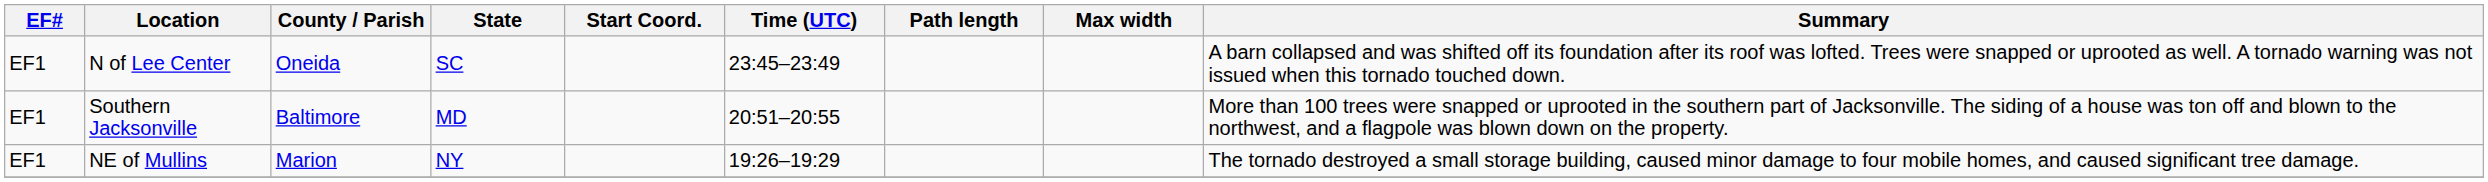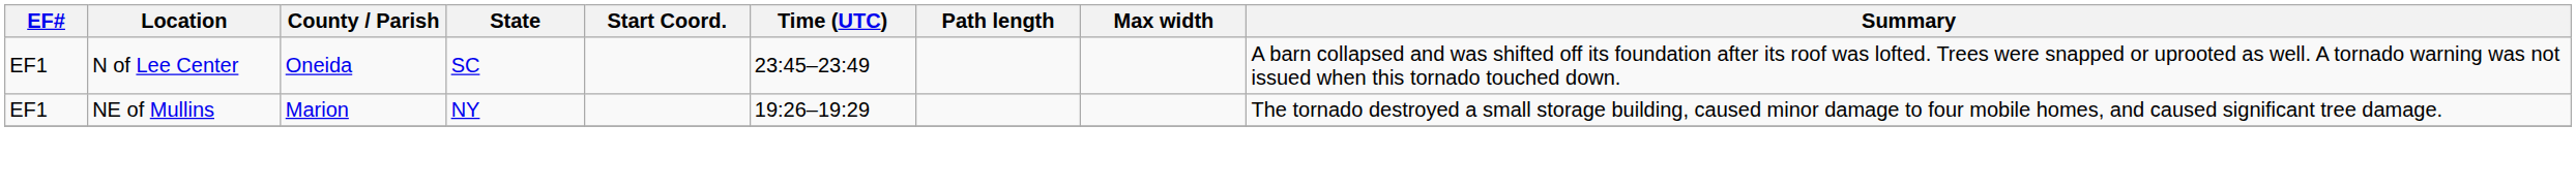- row: EF1 | Southern Jacksonville | Baltimore | MD | 20:51–20:55 | More than 100 trees were snapped or uprooted in the southern part of Jacksonville. The siding of a house was ton off and blown to the northwest, and a flagpole was blown down on the property.
